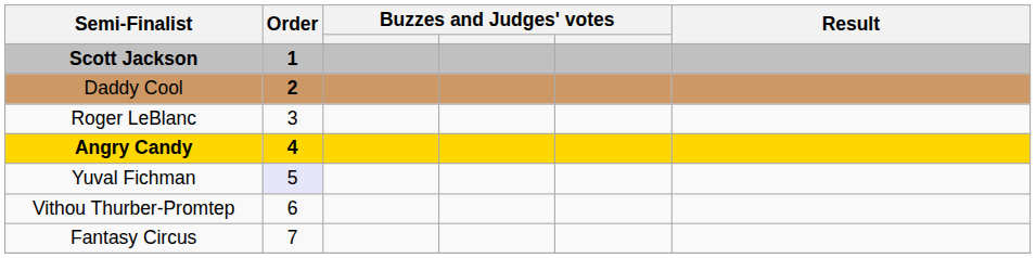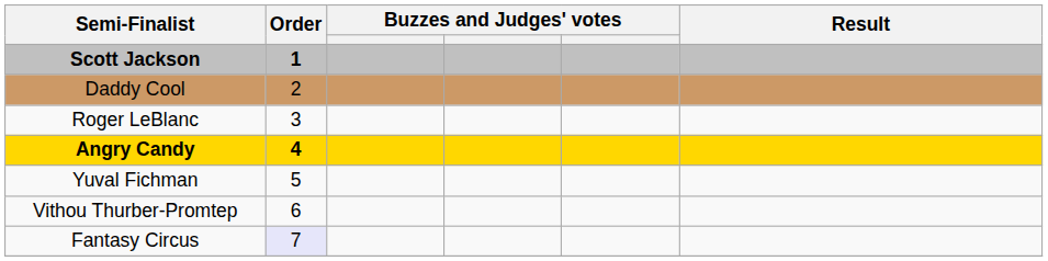Daddy Cool | Order: bold -> normal
Yuval Fichman | Order: lavender background -> no background
Fantasy Circus | Order: no background -> lavender background
